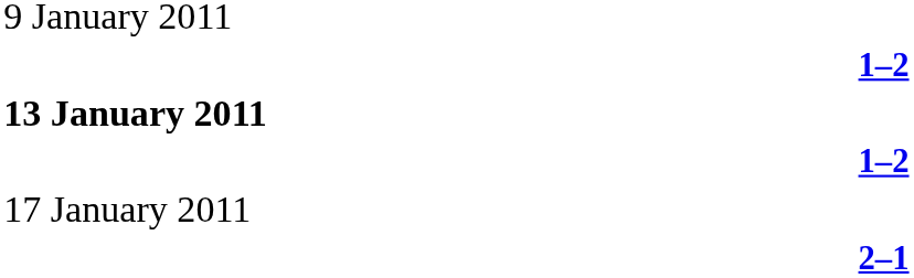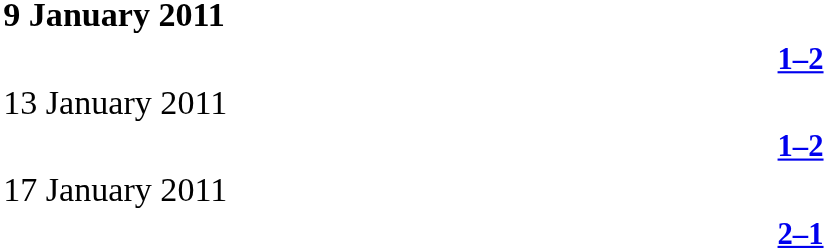9 January 2011 | column 1: normal -> bold
13 January 2011 | column 1: bold -> normal
